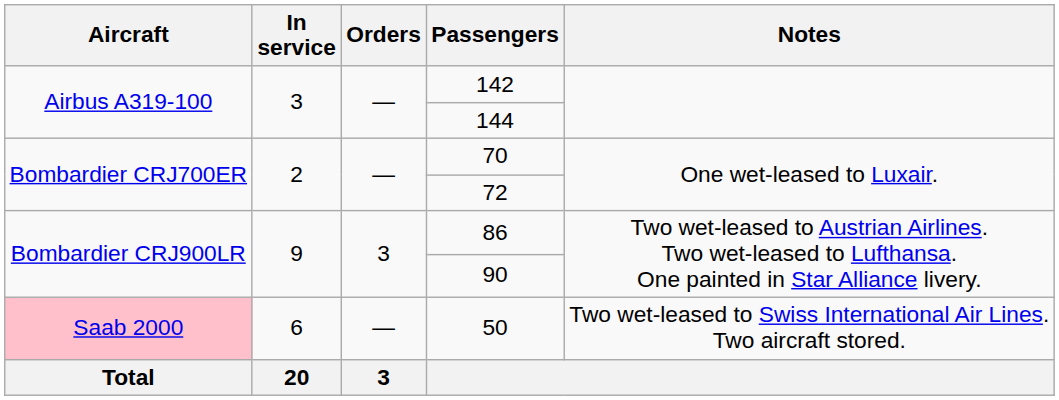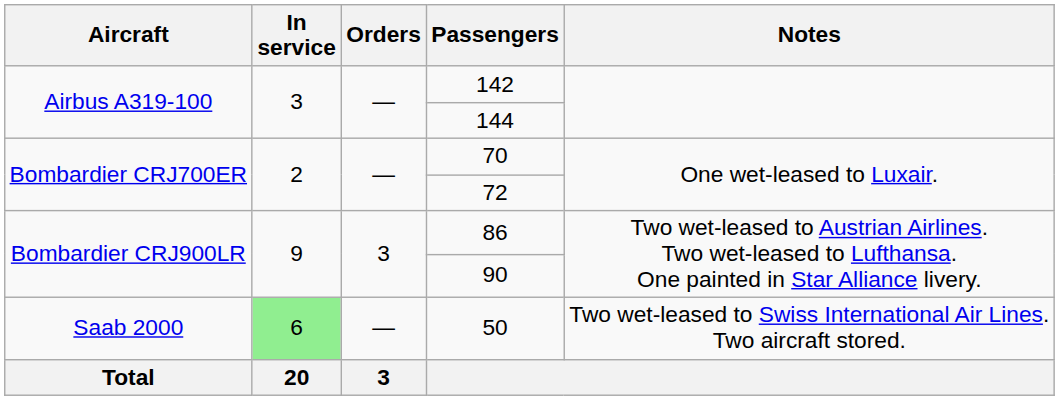50 | Aircraft: pink background -> no background
50 | In service: no background -> lightgreen background
